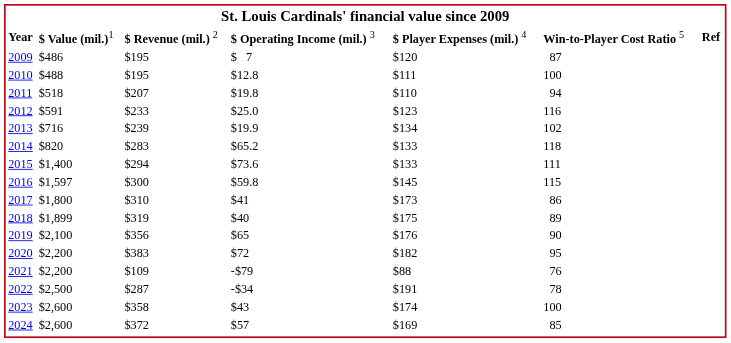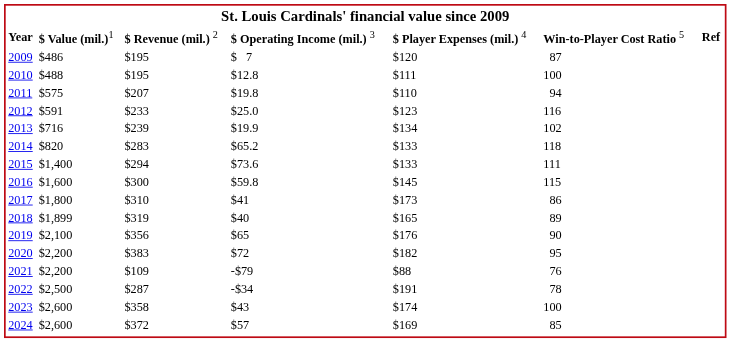2011 | column 2: $518 -> $575
2016 | column 2: $1,597 -> $1,600
2018 | column 5: $175 -> $165
